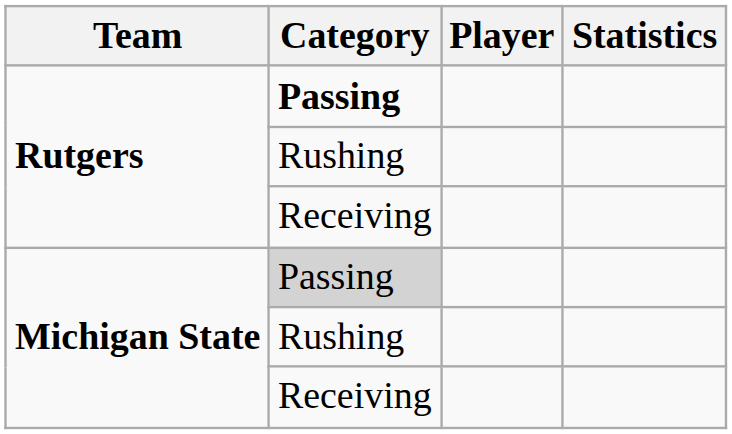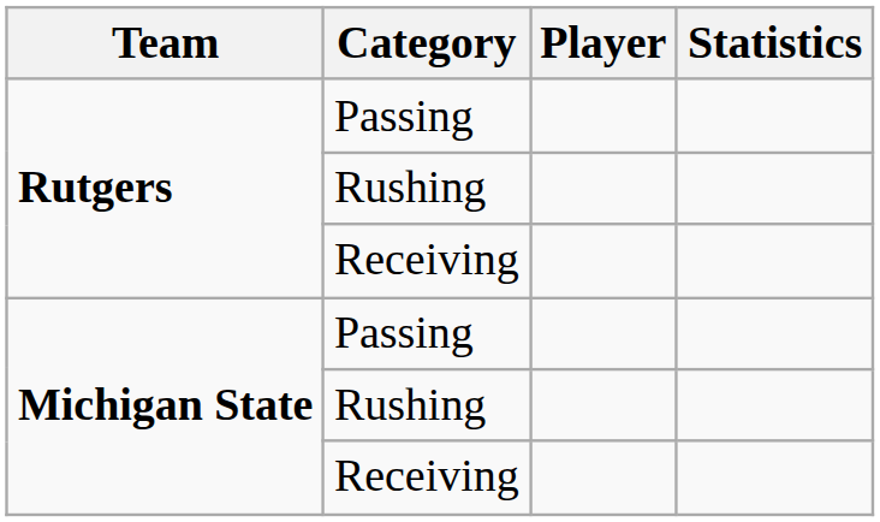Rutgers / Passing | Category: bold -> normal
Michigan State / Passing | Category: lightgrey background -> no background
